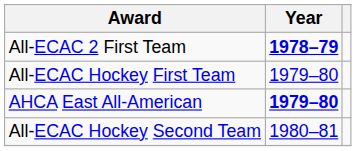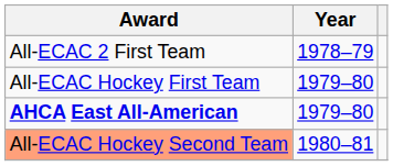row 2 | Year: bold -> normal
row 4 | Award: normal -> bold
row 4 | Year: bold -> normal
row 5 | Award: no background -> lightsalmon background
